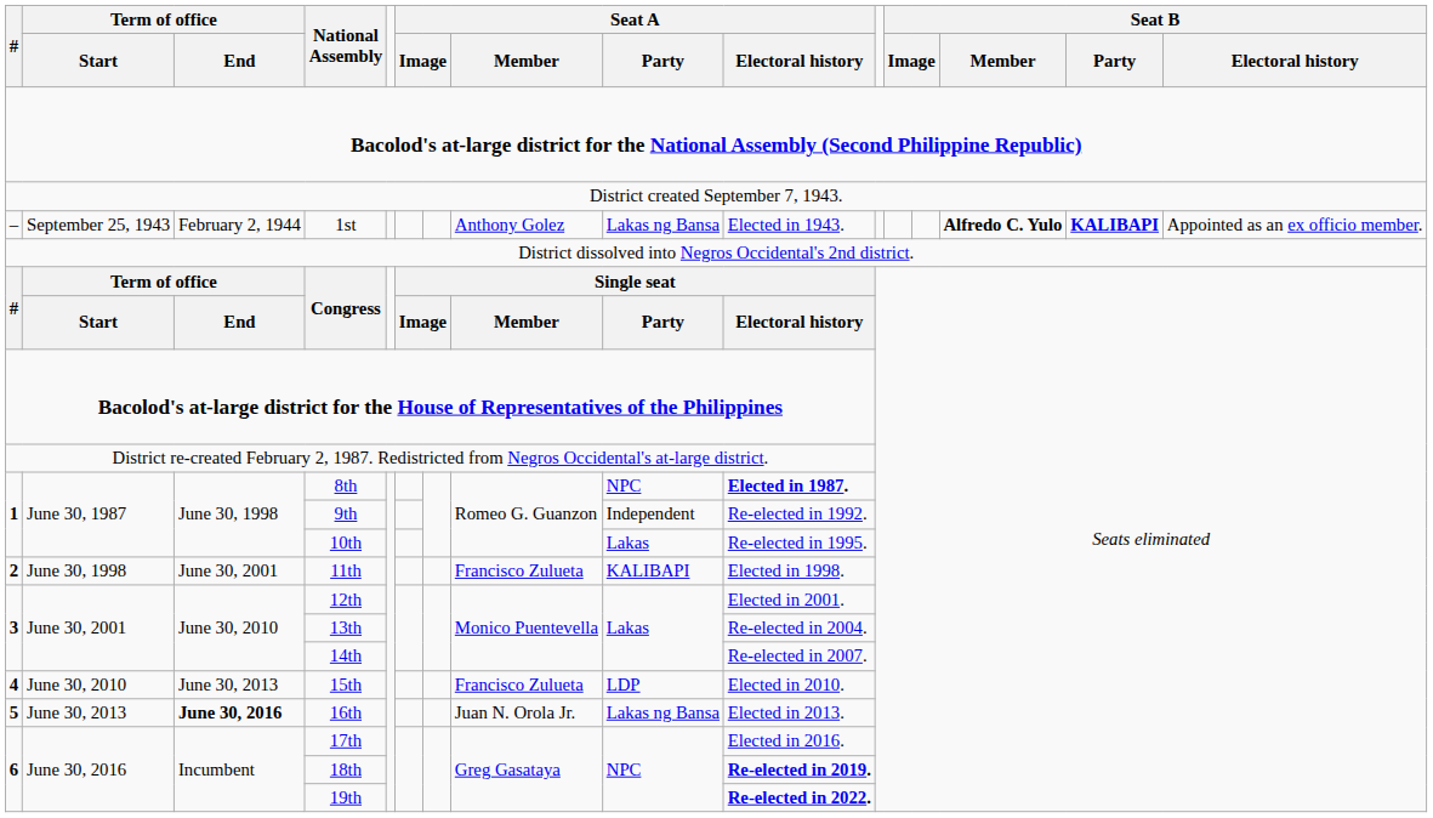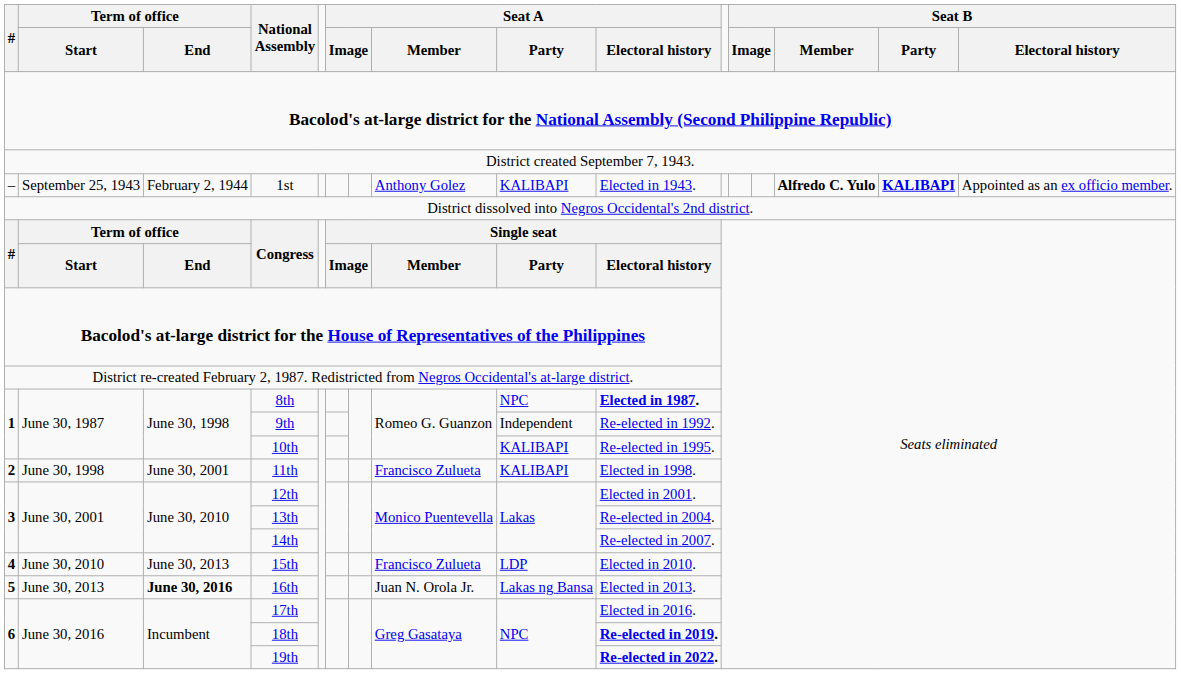1st | Seat A / Party: Lakas ng Bansa -> KALIBAPI
10th | Seat A / Party: Lakas -> KALIBAPI
